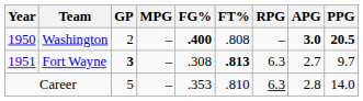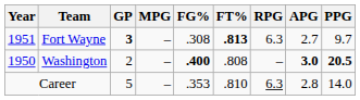rows swapped: Washington <-> Fort Wayne
